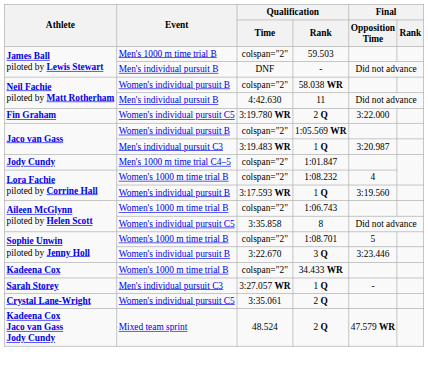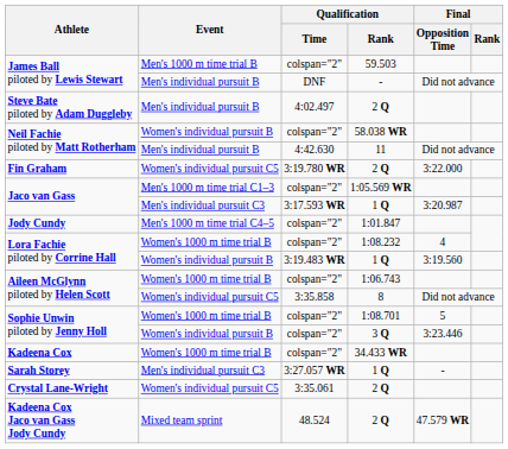+ row: Steve Bate piloted by Adam Duggleby | Men's individual pursuit B | 4:02.497 | 2 Q
1:05.569 WR | Event: Women's individual pursuit B -> Men's 1000 m time trial C1–3
Jaco van Gass / 1 Q | Qualification / Time: 3:19.483 WR -> 3:17.593 WR
Lora Fachie piloted by Corrine Hall / 1 Q | Qualification / Time: 3:17.593 WR -> 3:19.483 WR
3 Q | Qualification / Time: 3:22.670 -> colspan="2"
